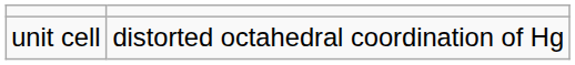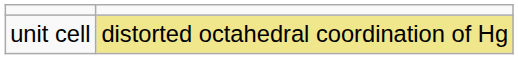unit cell | column 2: no background -> khaki background
